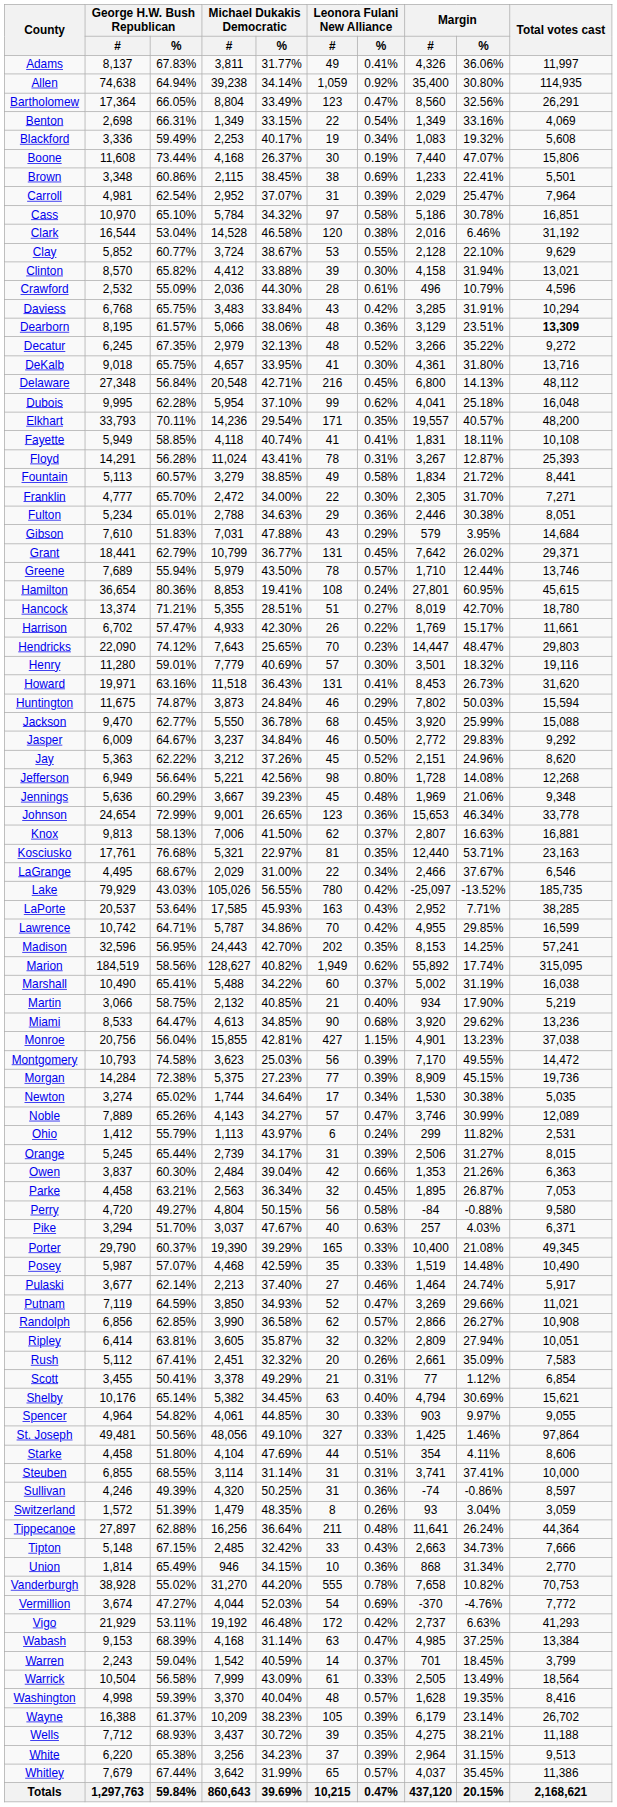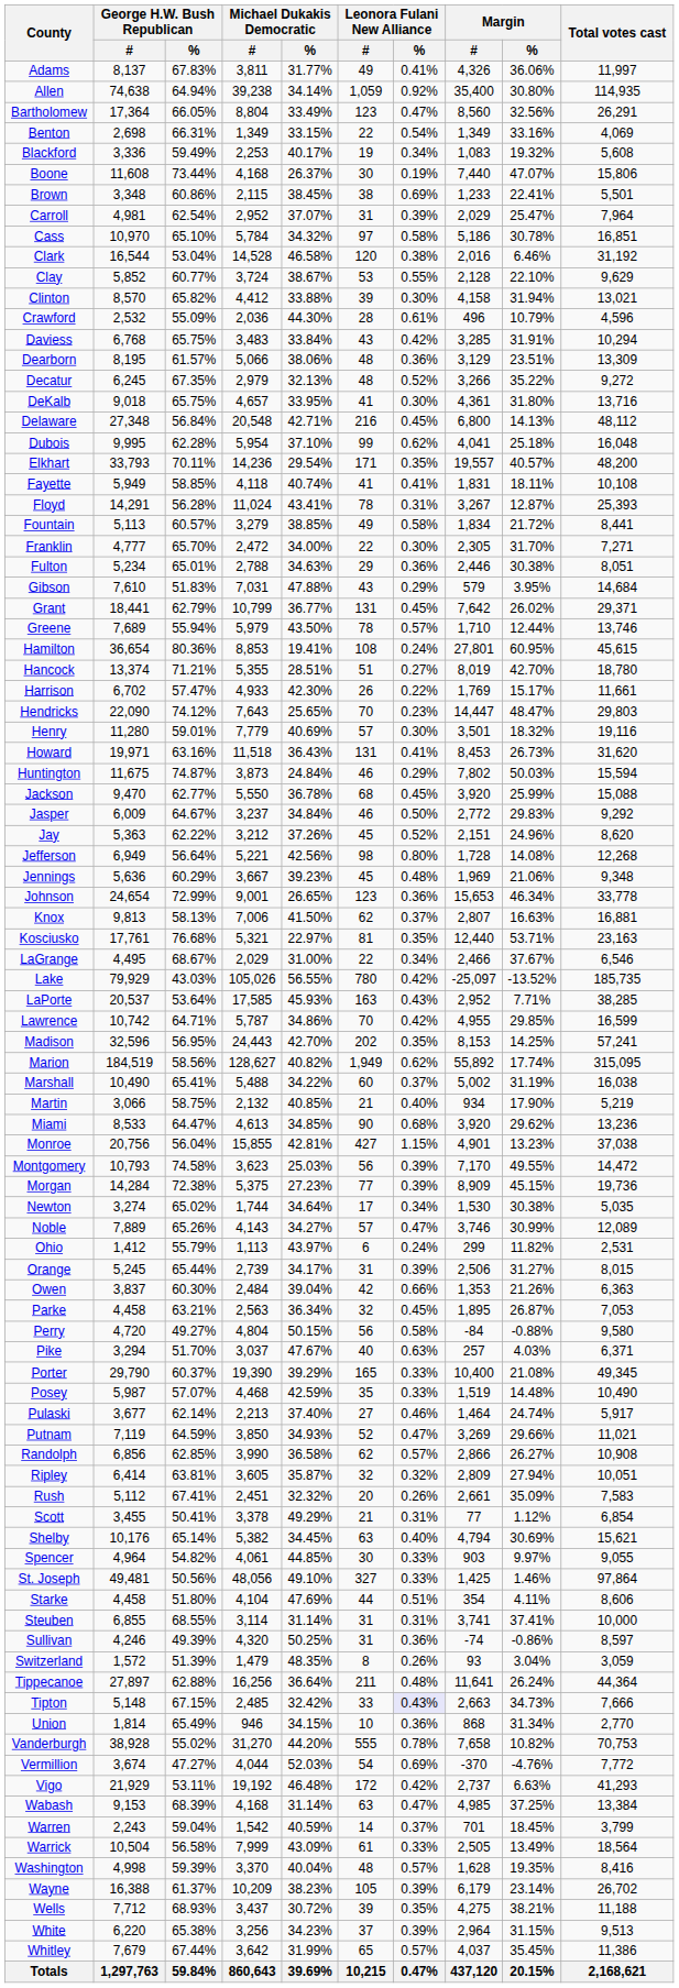Dearborn | Total votes cast: bold -> normal
Tipton | Leonora Fulani New Alliance / %: no background -> lavender background
